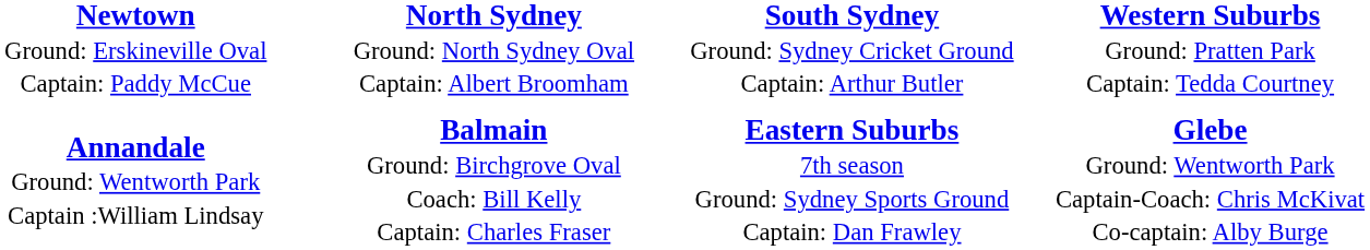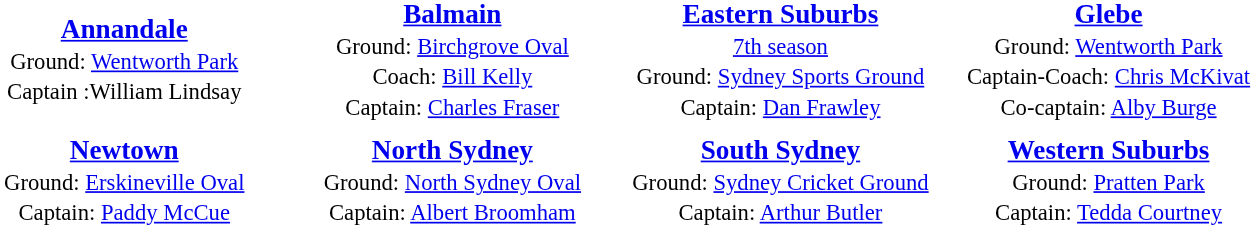rows swapped: Annandale Ground: Wentworth Park Captain :William Lindsay <-> Newtown Ground: Erskineville Oval Captain: Paddy McCue
